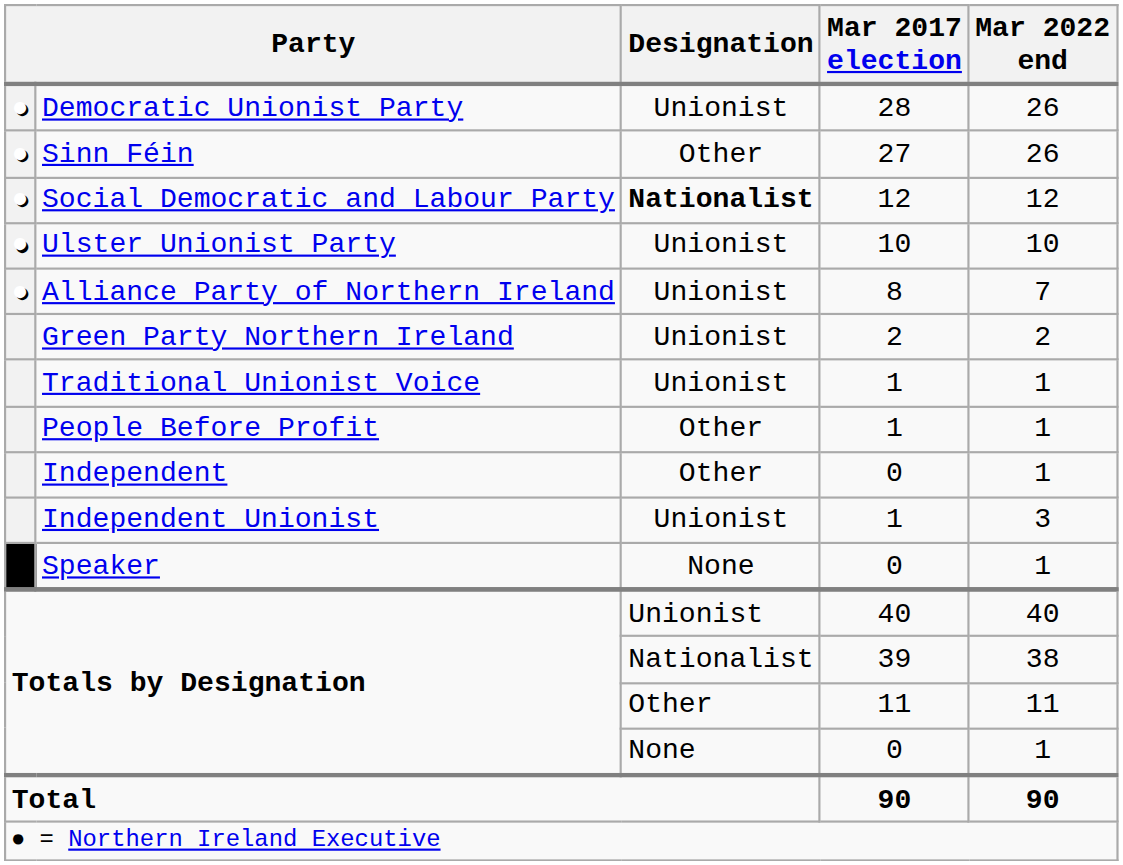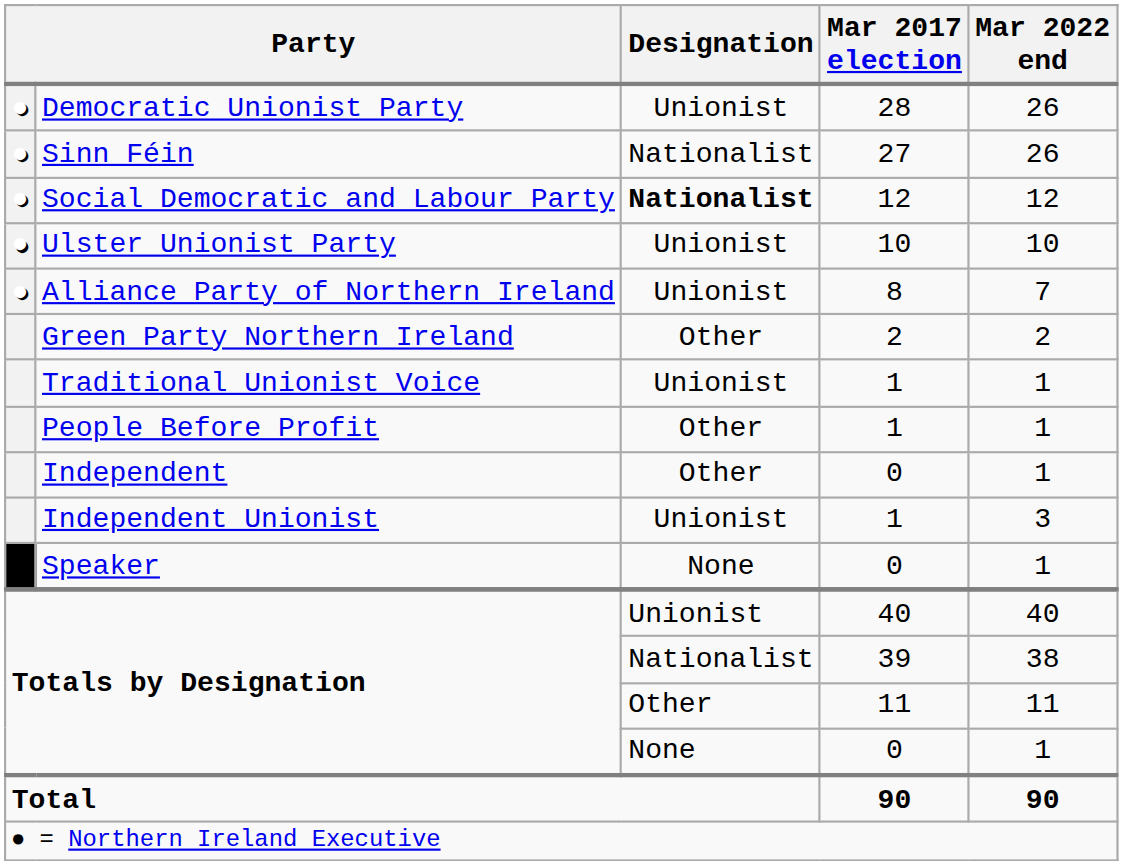Sinn Féin | Designation: Other -> Nationalist
Green Party Northern Ireland | Designation: Unionist -> Other
